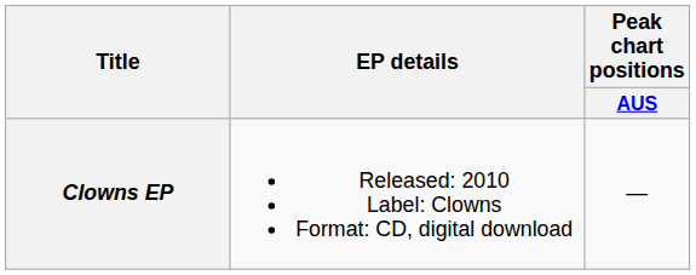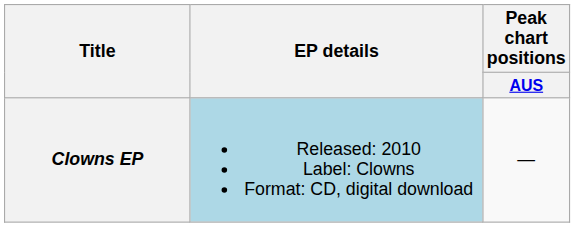Clowns EP | EP details: no background -> lightblue background
